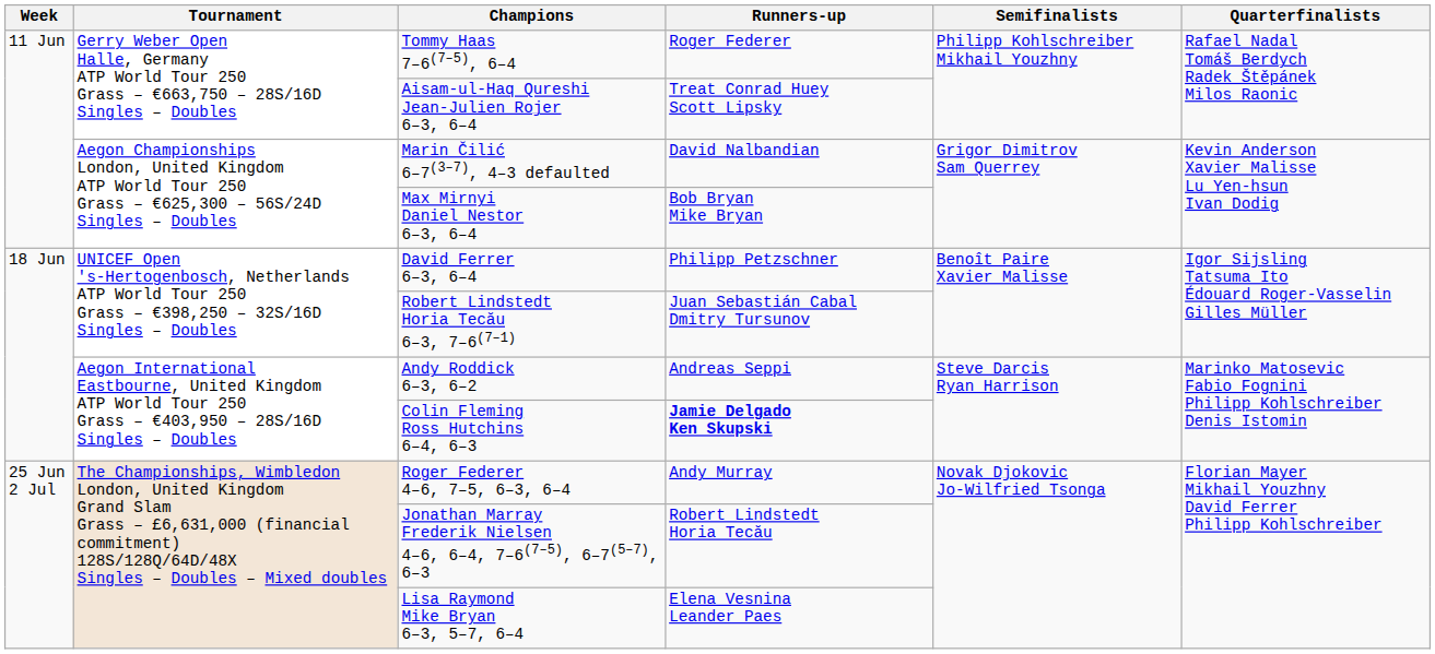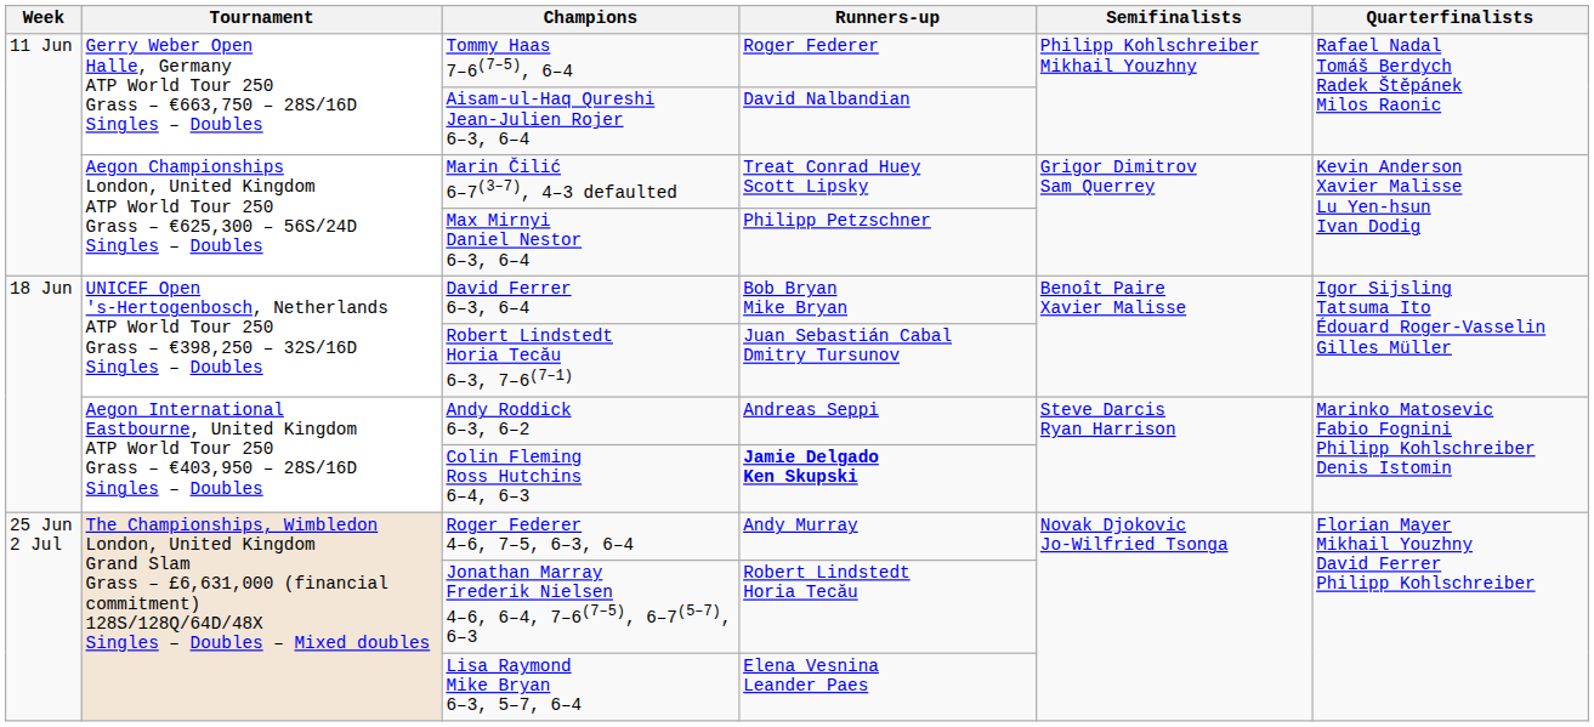Aisam-ul-Haq Qureshi Jean-Julien Rojer 6–3, 6–4 | Runners-up: Treat Conrad Huey Scott Lipsky -> David Nalbandian
Marin Čilić 6–7(3–7), 4–3 defaulted | Runners-up: David Nalbandian -> Treat Conrad Huey Scott Lipsky
Max Mirnyi Daniel Nestor 6–3, 6–4 | Runners-up: Bob Bryan Mike Bryan -> Philipp Petzschner
David Ferrer 6–3, 6–4 | Runners-up: Philipp Petzschner -> Bob Bryan Mike Bryan
